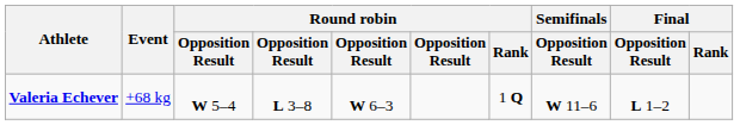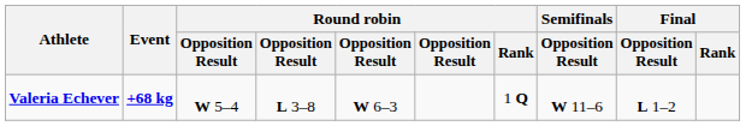Valeria Echever | Event: normal -> bold
